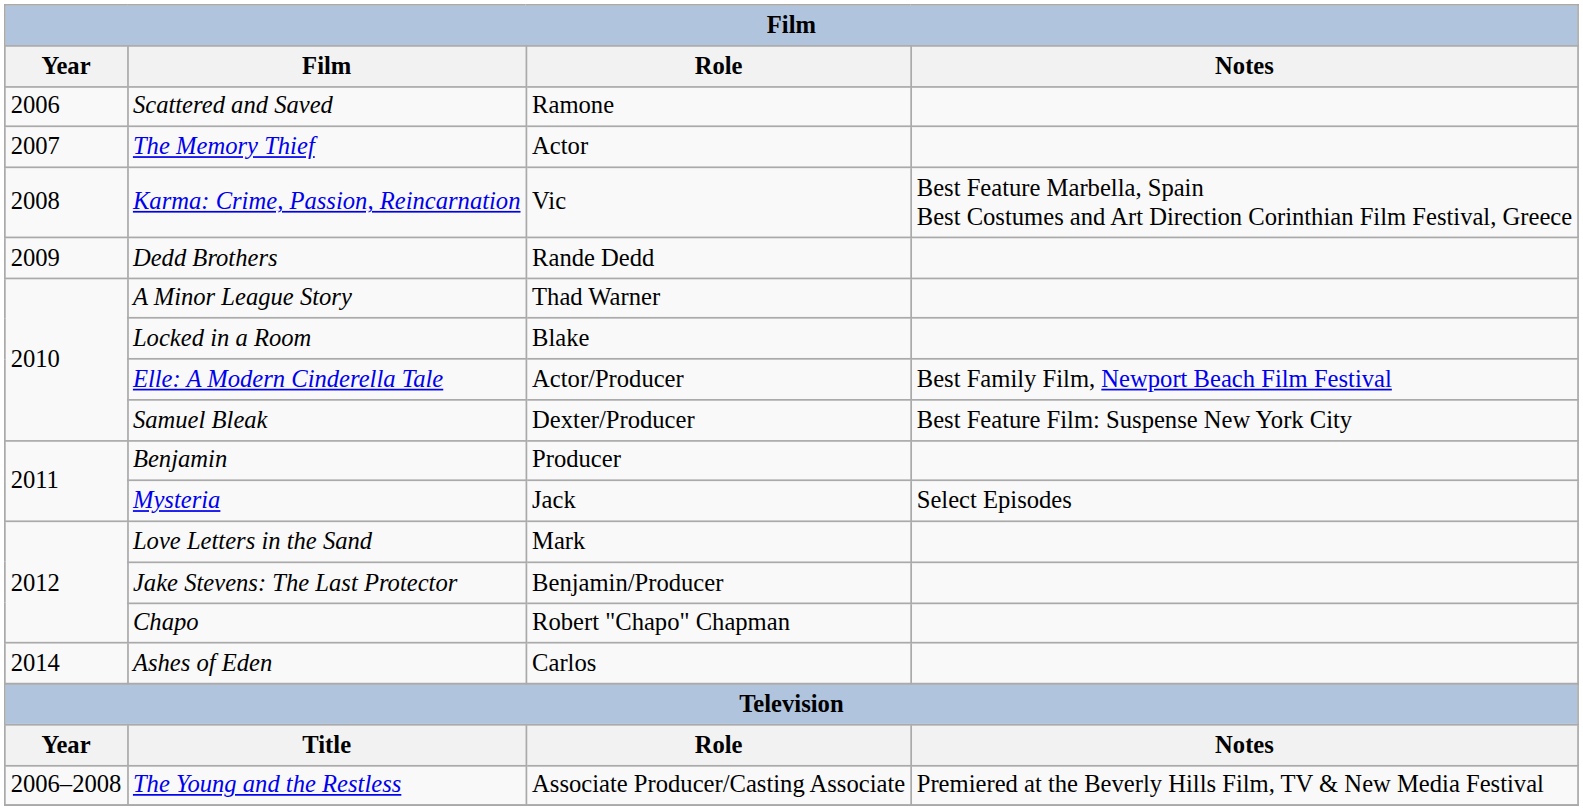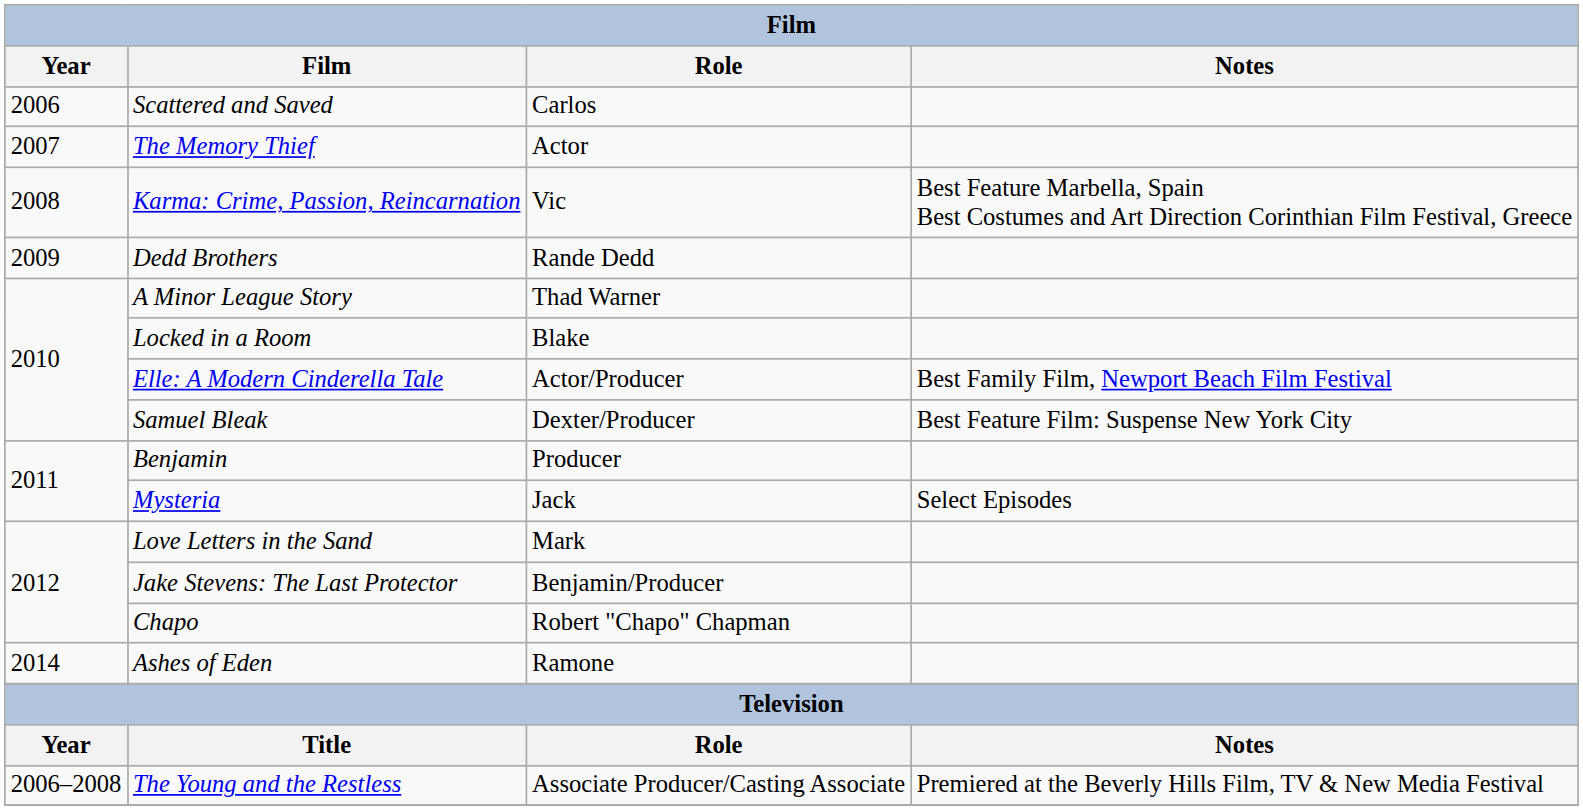Scattered and Saved | Role: Ramone -> Carlos
Ashes of Eden | Role: Carlos -> Ramone
